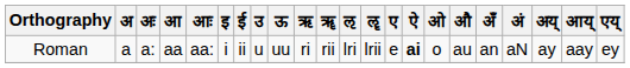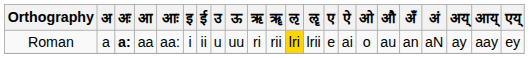Roman | अः: normal -> bold
Roman | ऌ: no background -> gold background
Roman | ऐ: bold -> normal
